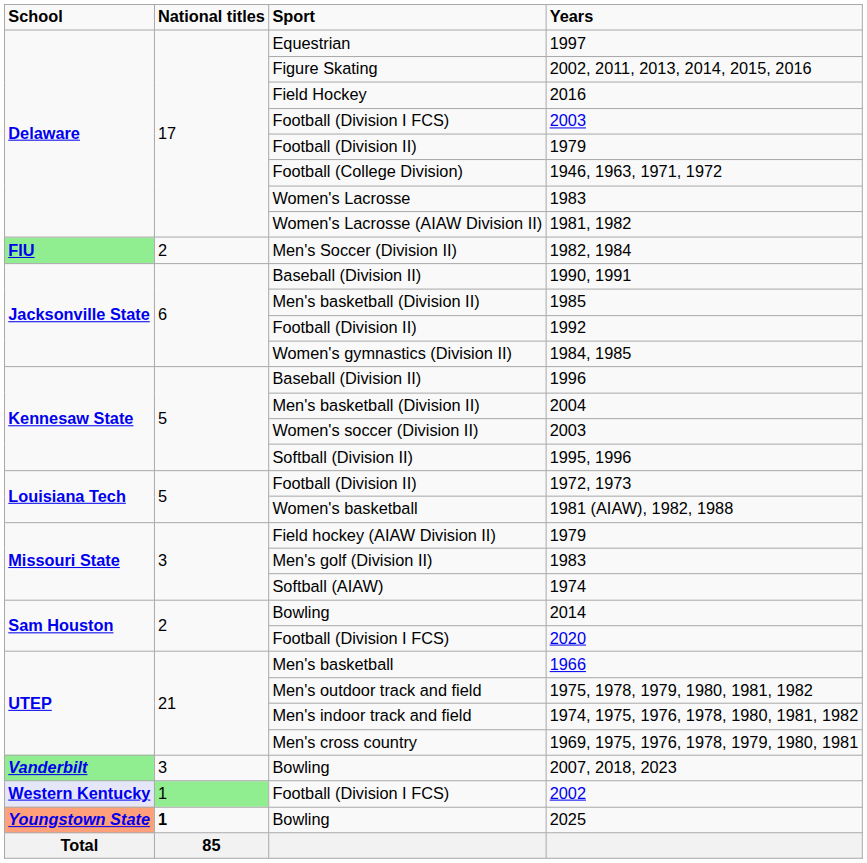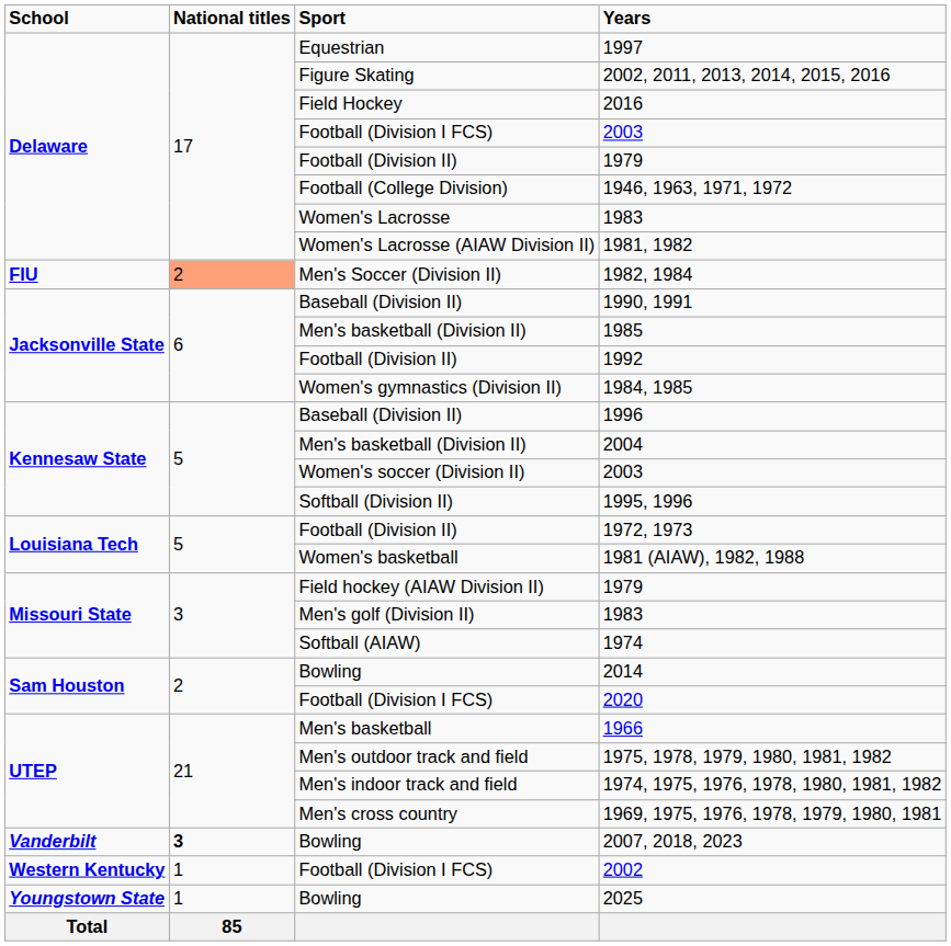1982, 1984 | School: lightgreen background -> no background
1982, 1984 | National titles: no background -> lightsalmon background
2007, 2018, 2023 | School: lightgreen background -> no background
2007, 2018, 2023 | National titles: normal -> bold
2002 | School: lavender background -> no background
2002 | National titles: lightgreen background -> no background
2025 | School: lightsalmon background -> no background
2025 | National titles: bold -> normal
